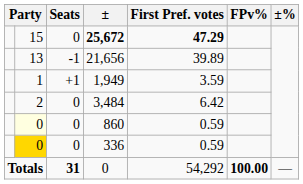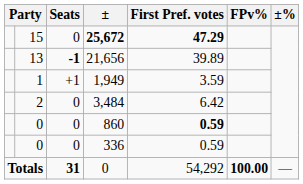21,656 | Seats: normal -> bold
860 | column 2: lightyellow background -> no background
860 | First Pref. votes: normal -> bold
336 | column 2: gold background -> no background
